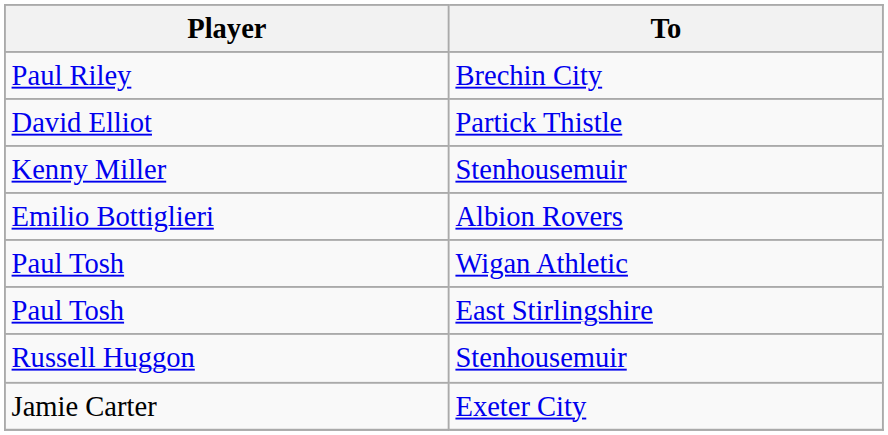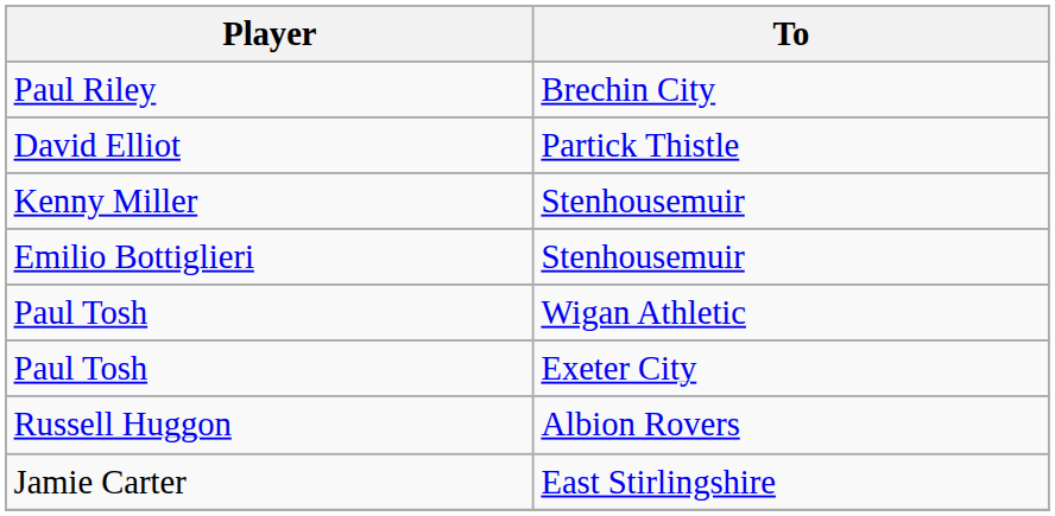row 5 | To: Albion Rovers -> Stenhousemuir
row 7 | To: East Stirlingshire -> Exeter City
row 8 | To: Stenhousemuir -> Albion Rovers
row 9 | To: Exeter City -> East Stirlingshire
